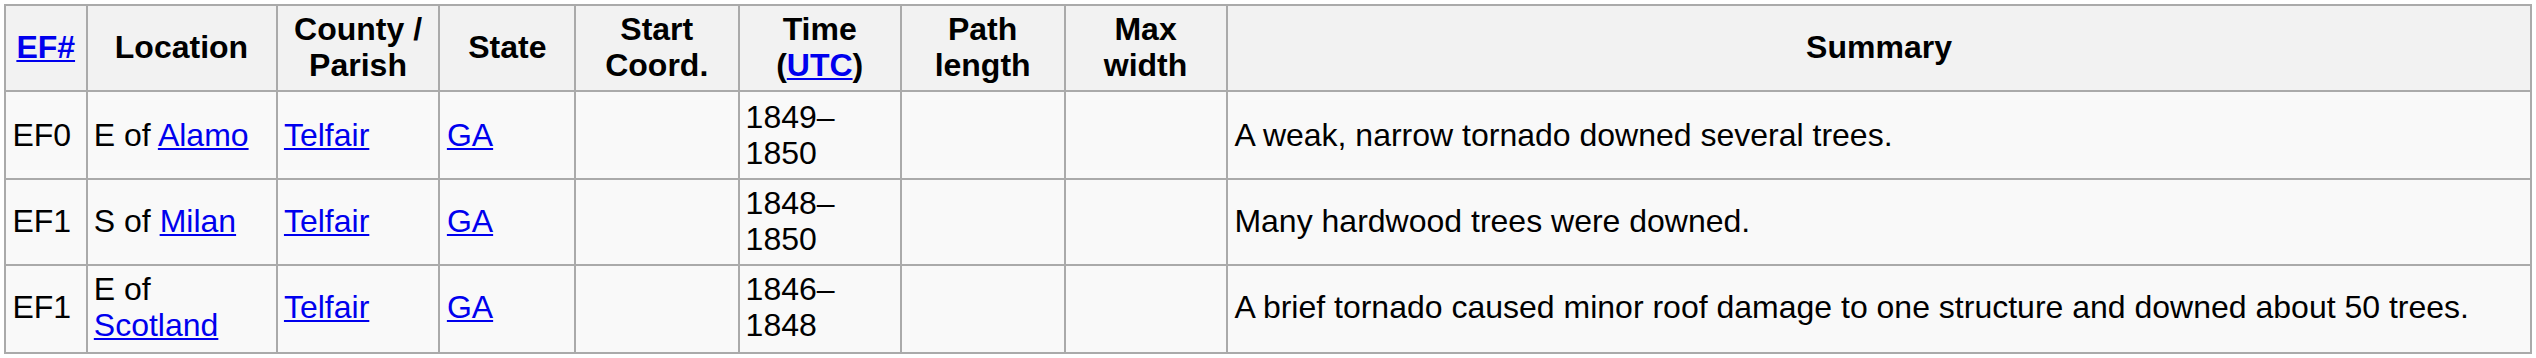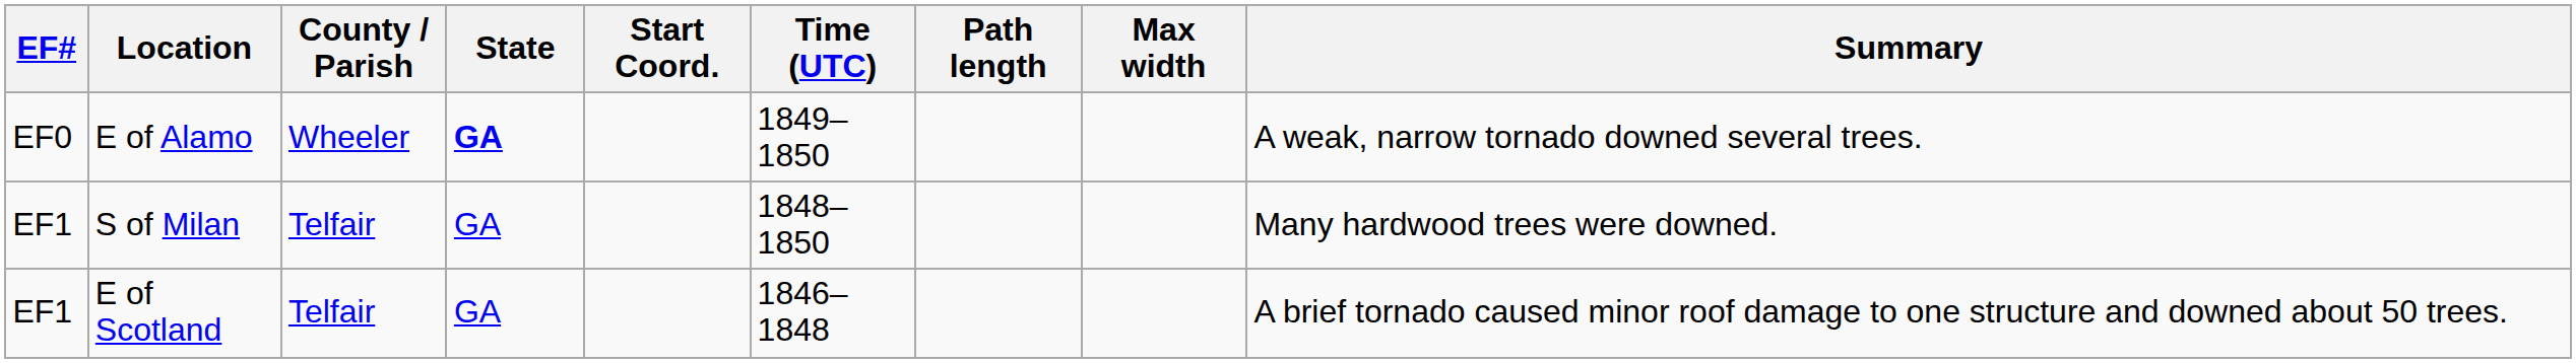E of Alamo | County / Parish: Telfair -> Wheeler
E of Alamo | State: normal -> bold
